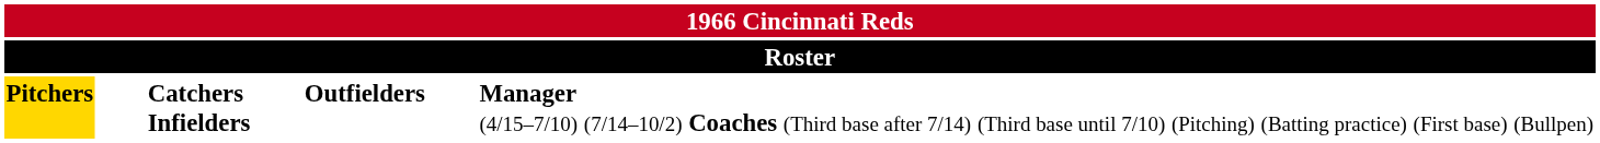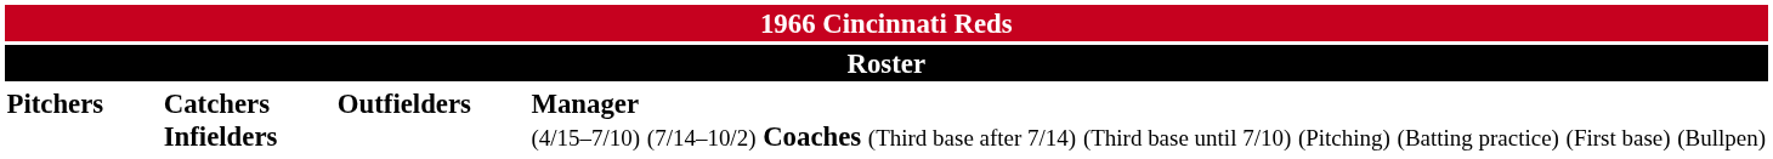Pitchers | column 1: gold background -> no background
